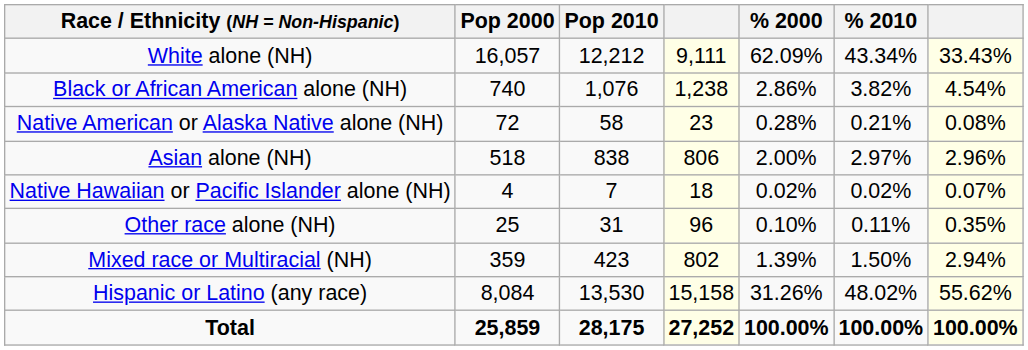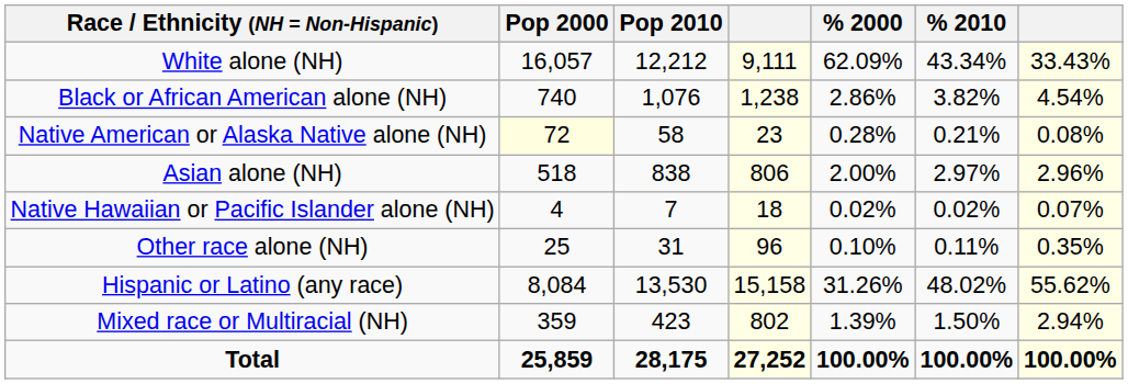Native American or Alaska Native alone (NH) | Pop 2000: no background -> lightyellow background
rows swapped: Mixed race or Multiracial (NH) <-> Hispanic or Latino (any race)
